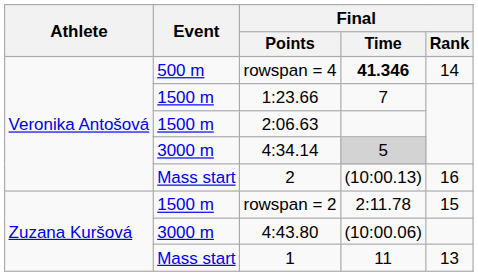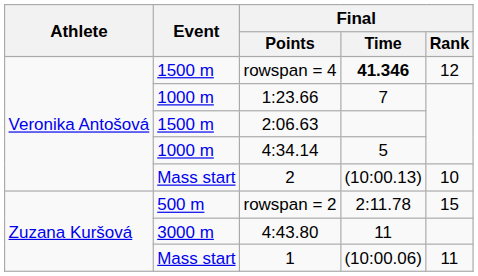rowspan = 4 | Event: 500 m -> 1500 m
rowspan = 4 | Final / Rank: 14 -> 12
1:23.66 | Event: 1500 m -> 1000 m
4:34.14 | Event: 3000 m -> 1000 m
4:34.14 | Final / Time: lightgrey background -> no background
2 | Final / Rank: 16 -> 10
rowspan = 2 | Event: 1500 m -> 500 m
4:43.80 | Final / Time: (10:00.06) -> 11
1 | Final / Time: 11 -> (10:00.06)
1 | Final / Rank: 13 -> 11
